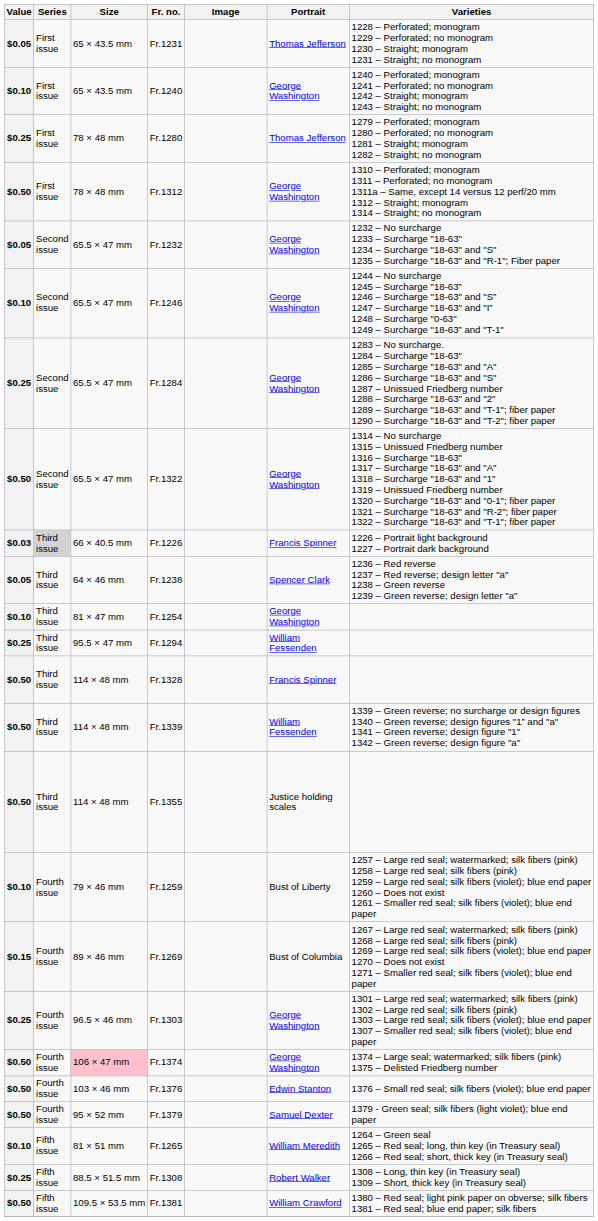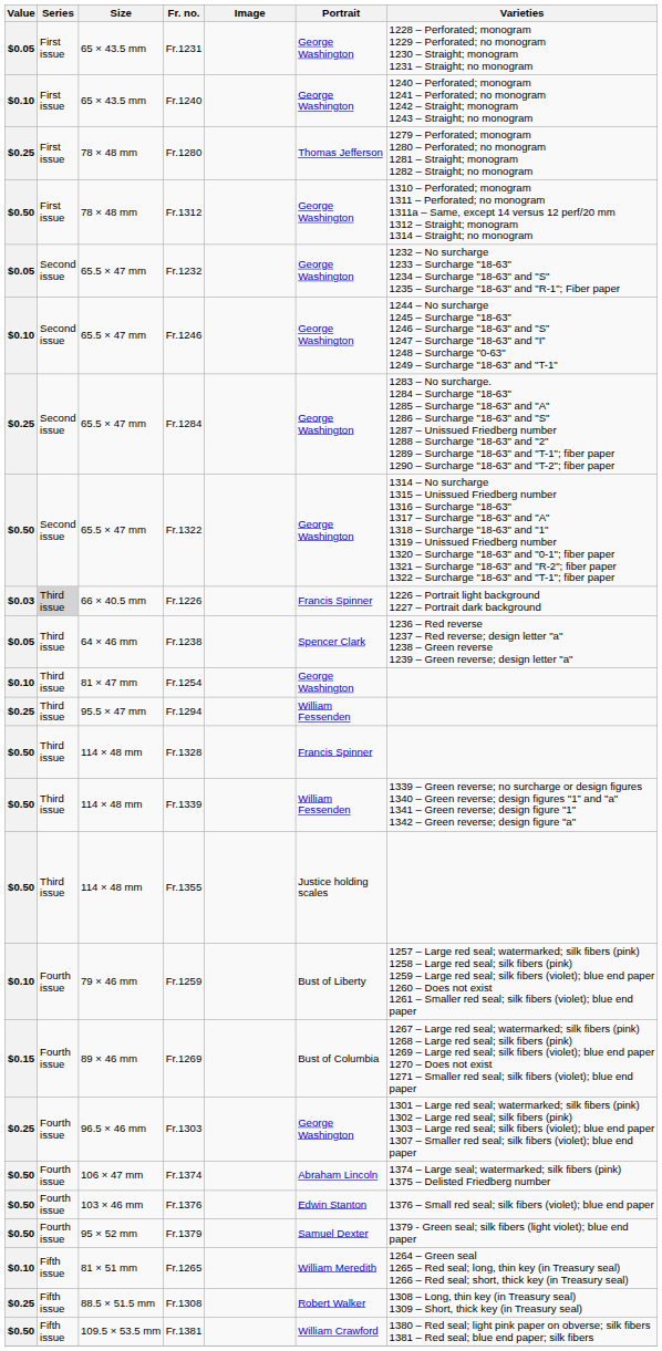Fr.1231 | Portrait: Thomas Jefferson -> George Washington
Fr.1374 | Size: pink background -> no background
Fr.1374 | Portrait: George Washington -> Abraham Lincoln
